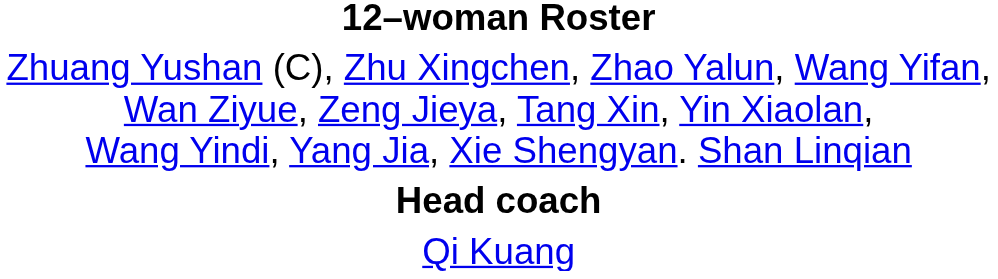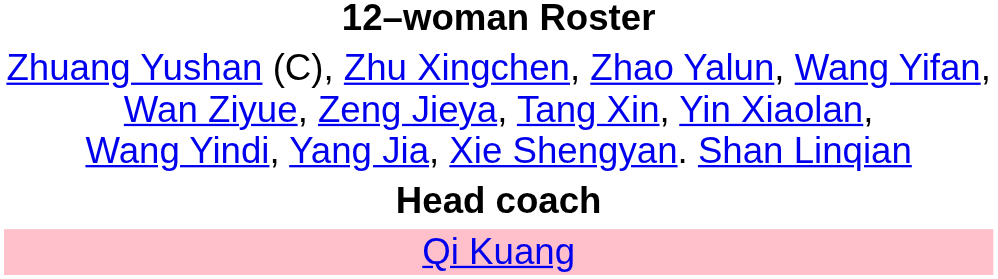row 4 | column 1: no background -> pink background
